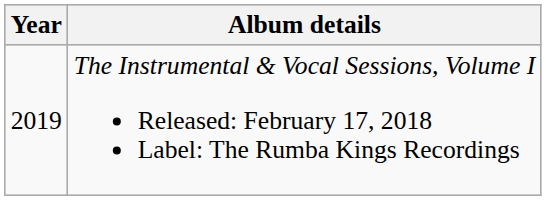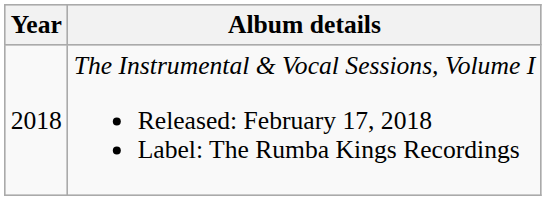row 2 | Year: 2019 -> 2018
